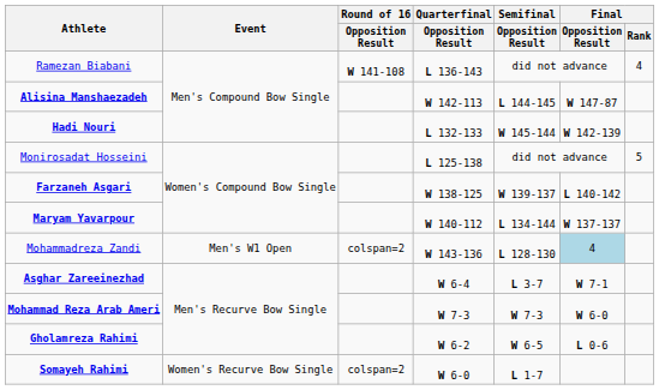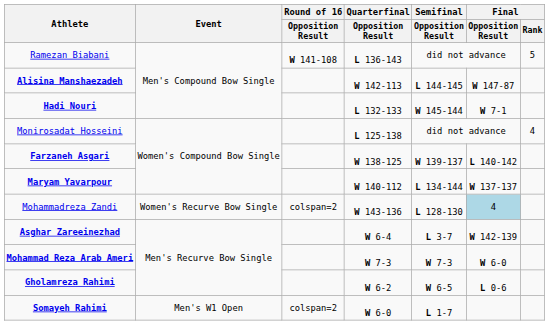Ramezan Biabani | Final / Rank: 4 -> 5
Hadi Nouri | Final / Opposition Result: W 142-139 -> W 7-1
Monirosadat Hosseini | Final / Rank: 5 -> 4
Mohammadreza Zandi | Event: Men's W1 Open -> Women's Recurve Bow Single
Asghar Zareeinezhad | Final / Opposition Result: W 7-1 -> W 142-139
Somayeh Rahimi | Event: Women's Recurve Bow Single -> Men's W1 Open
